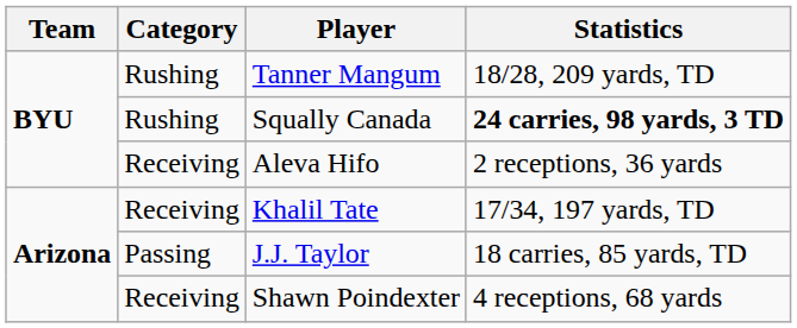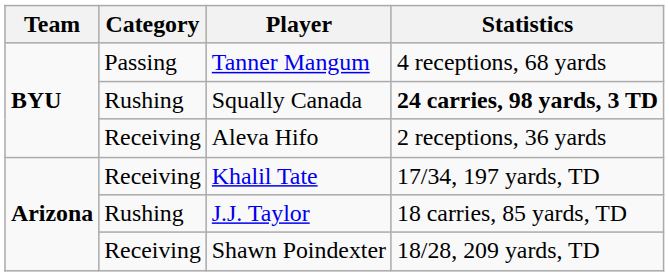Tanner Mangum | Category: Rushing -> Passing
Tanner Mangum | Statistics: 18/28, 209 yards, TD -> 4 receptions, 68 yards
J.J. Taylor | Category: Passing -> Rushing
Shawn Poindexter | Statistics: 4 receptions, 68 yards -> 18/28, 209 yards, TD
